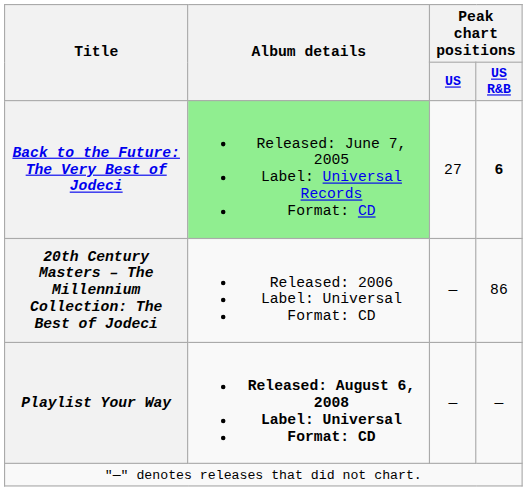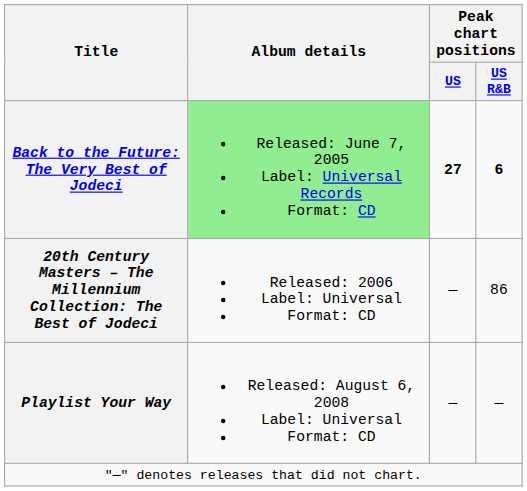Back to the Future: The Very Best of Jodeci | Peak chart positions / US: normal -> bold
Playlist Your Way | Album details: bold -> normal
